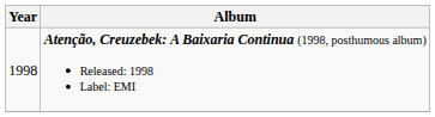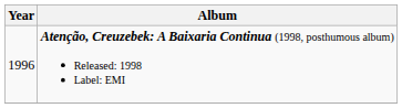row 2 | Year: 1998 -> 1996
